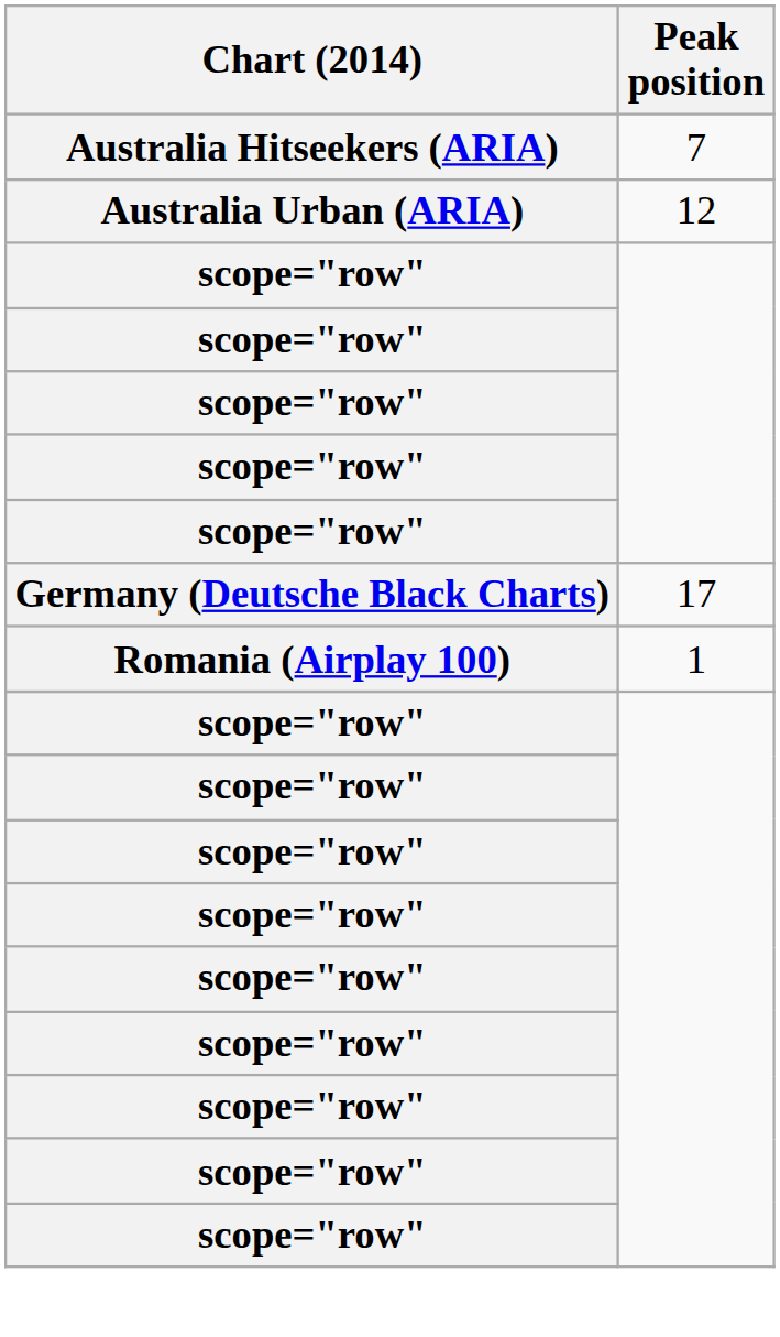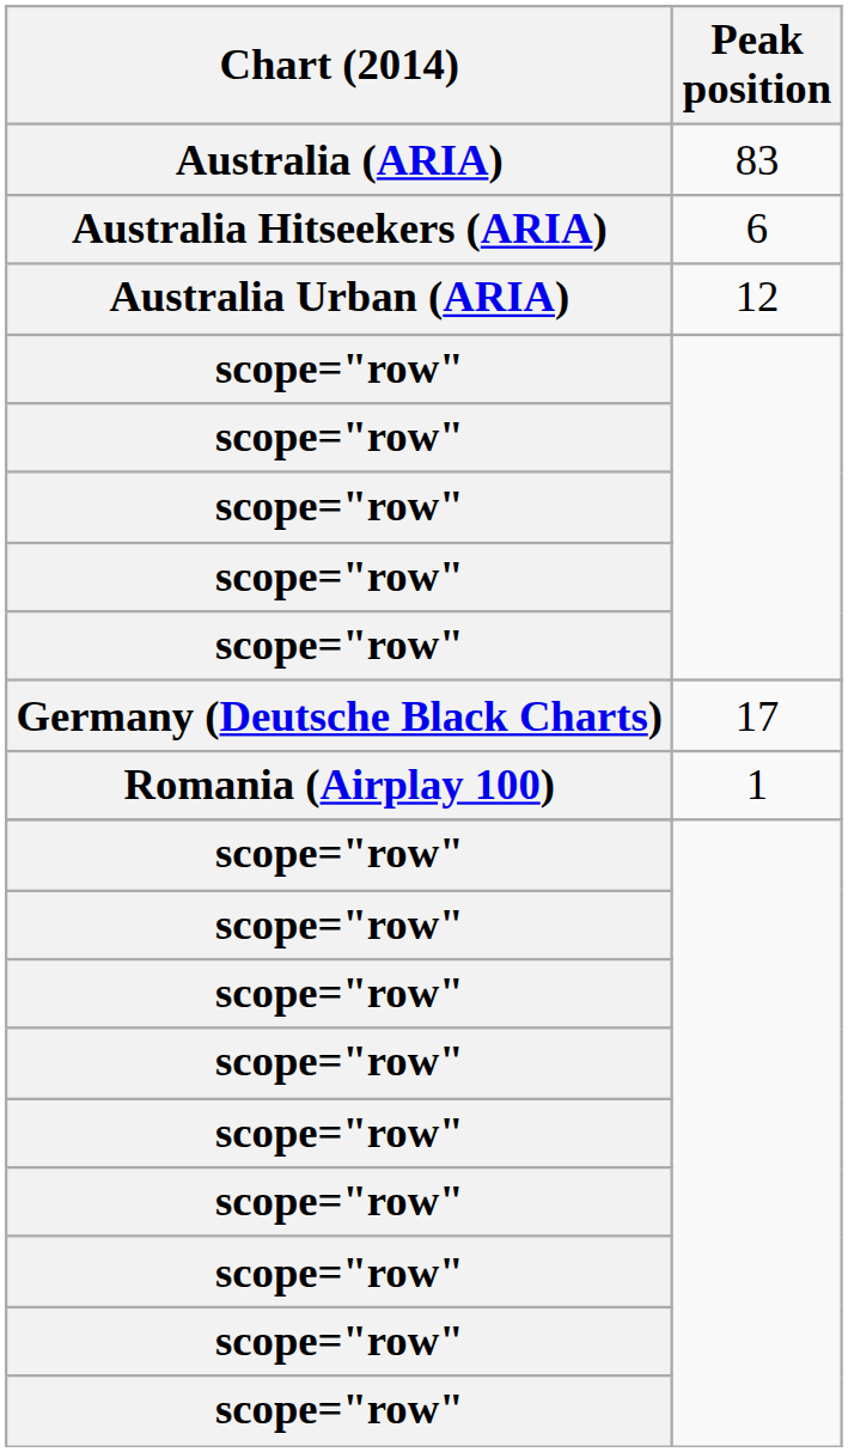+ row: Australia (ARIA) | 83
Australia Hitseekers (ARIA) | Peak position: 7 -> 6
